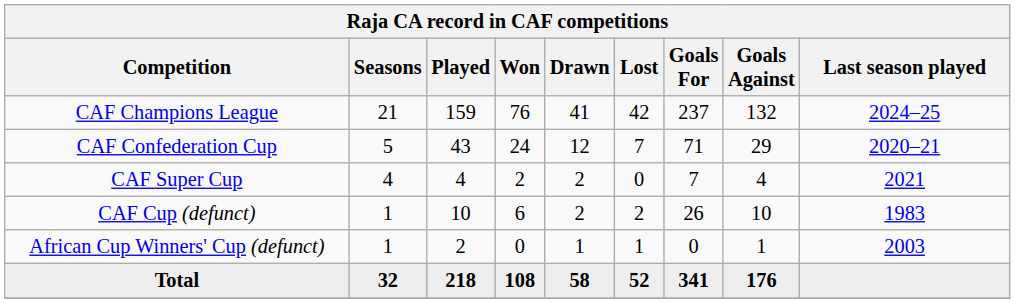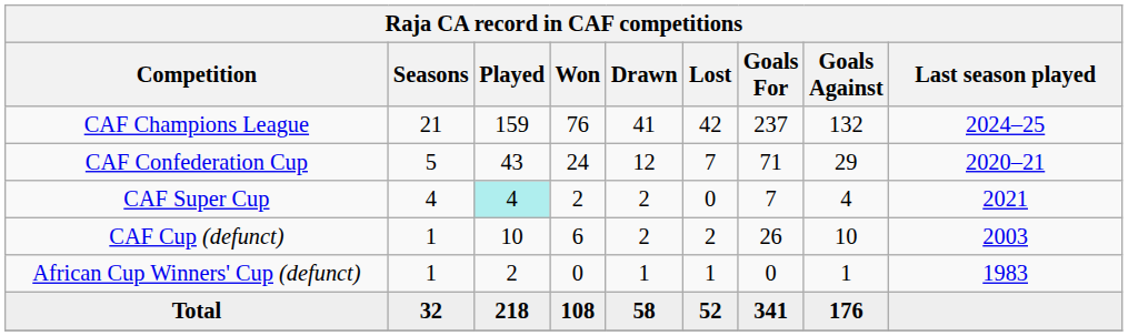CAF Super Cup | Played: no background -> paleturquoise background
CAF Cup (defunct) | Last season played: 1983 -> 2003
African Cup Winners' Cup (defunct) | Last season played: 2003 -> 1983
